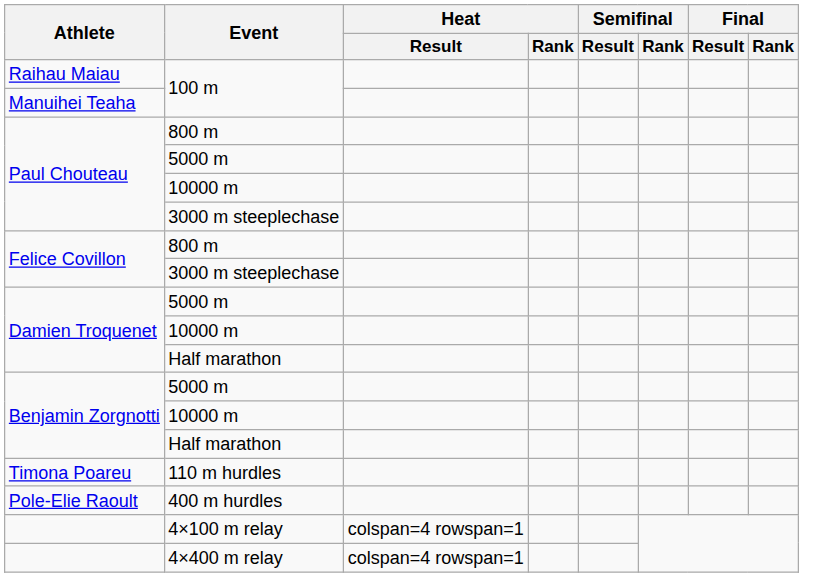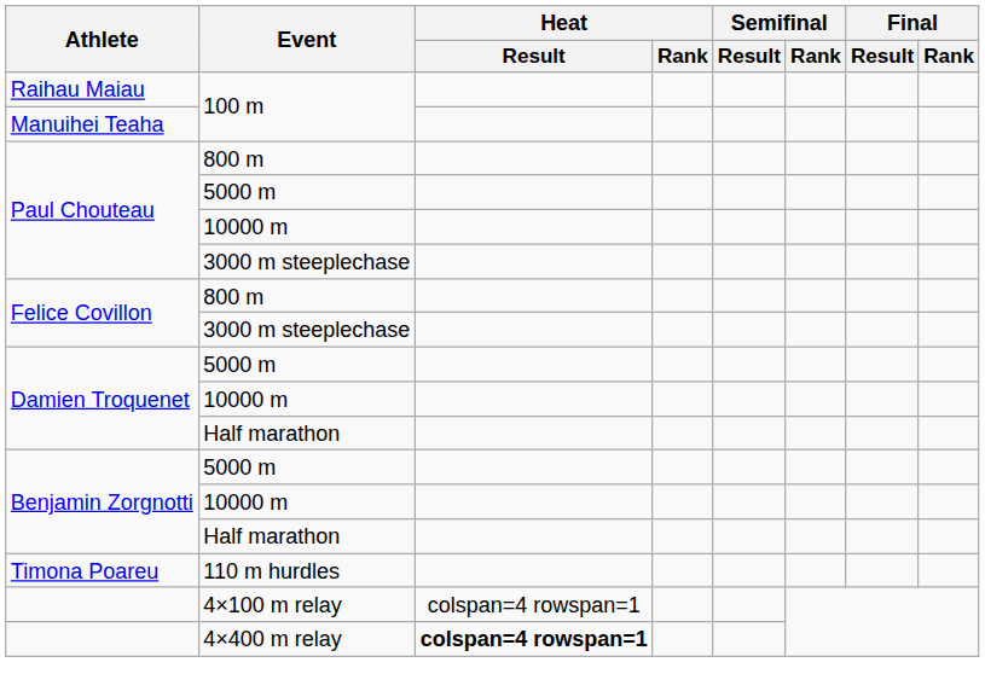- row: Pole-Elie Raoult | 400 m hurdles
4×400 m relay | Heat / Result: normal -> bold
